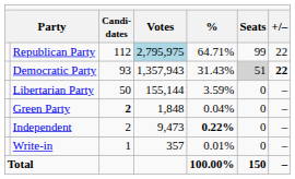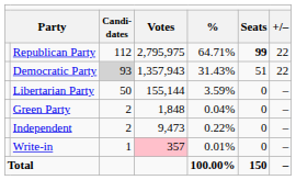Republican Party | column 4: lightblue background -> no background
Republican Party | column 6: normal -> bold
Democratic Party | column 3: no background -> lightgrey background
Democratic Party | column 6: lightgrey background -> no background
Democratic Party | column 7: bold -> normal
Green Party | column 3: bold -> normal
Independent | column 5: bold -> normal
Write-in | column 4: no background -> pink background
